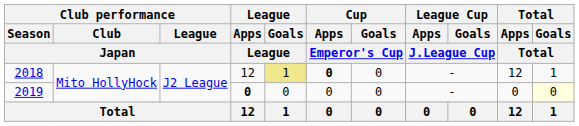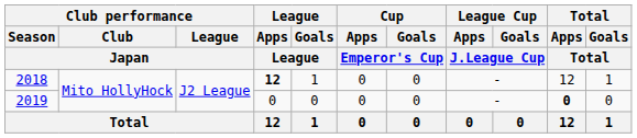2018 | League / Apps / League: normal -> bold
2018 | League / Goals / League: khaki background -> no background
2018 | Cup / Apps / Emperor's Cup: bold -> normal
2019 | League / Apps / League: bold -> normal
2019 | Total / Apps / Total: normal -> bold
2019 | Total / Goals / Total: lightyellow background -> no background
